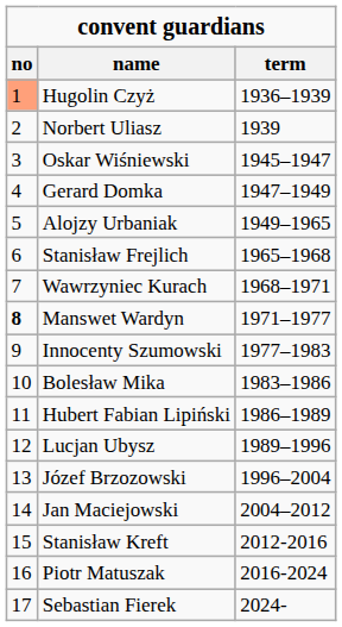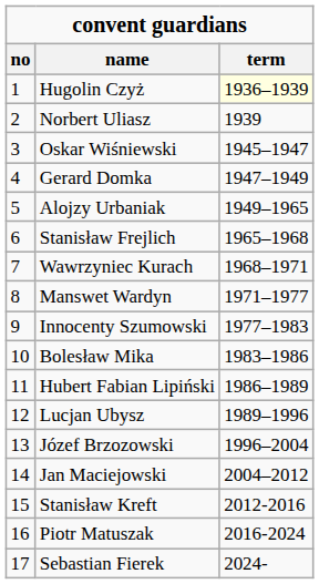Hugolin Czyż | no: lightsalmon background -> no background
Hugolin Czyż | term: no background -> lightyellow background
Manswet Wardyn | no: bold -> normal
